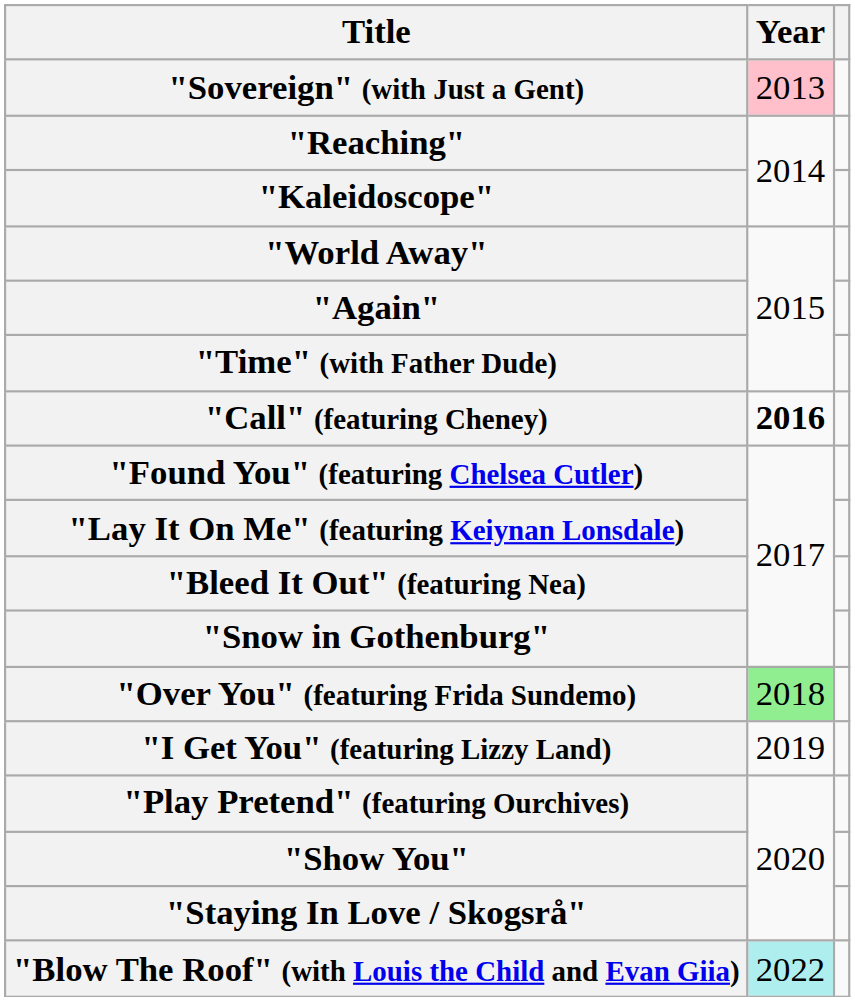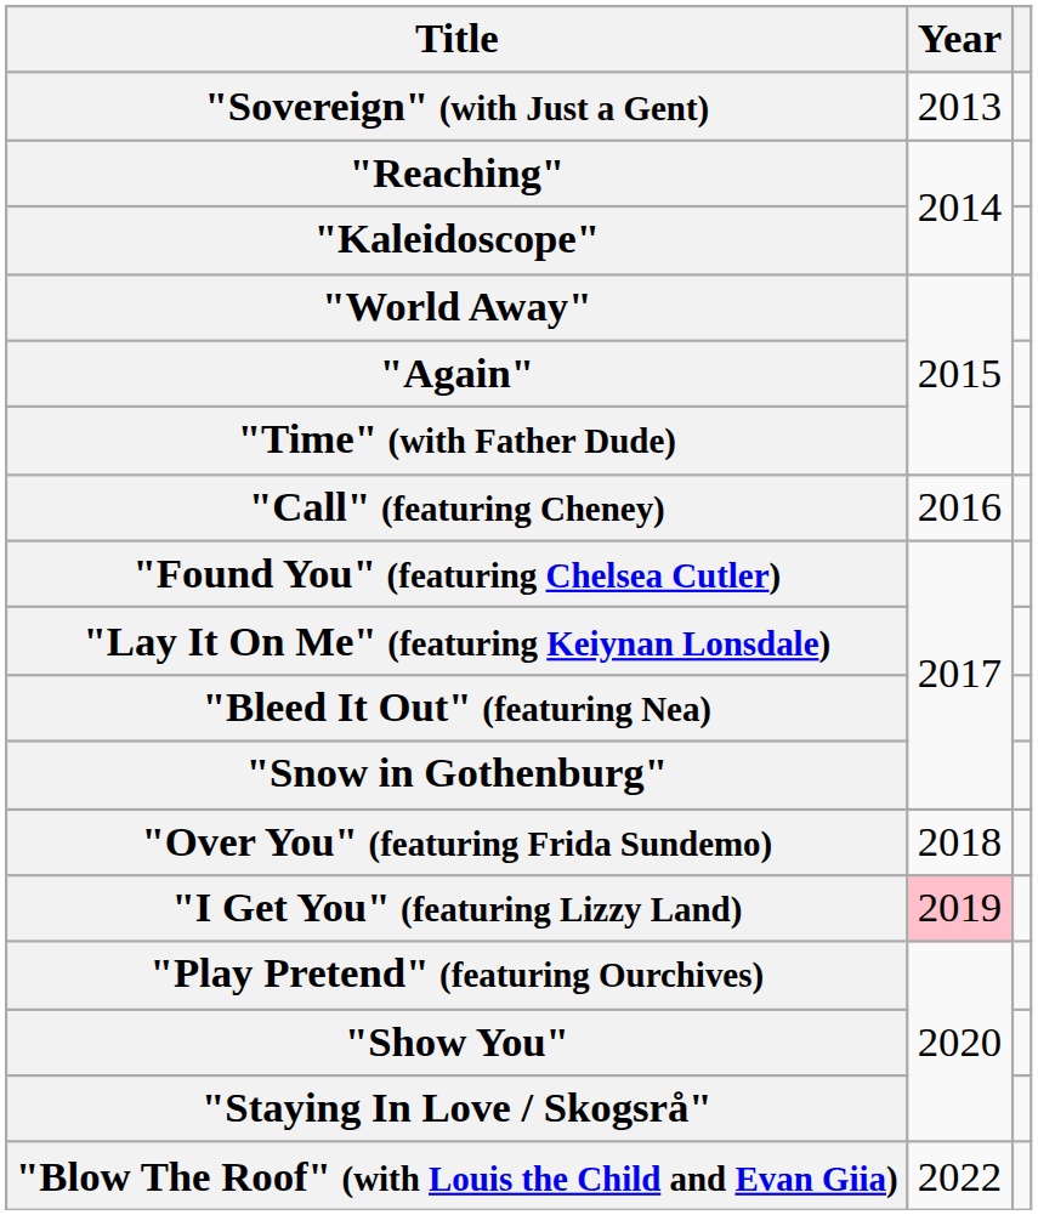"Sovereign" (with Just a Gent) | Year: pink background -> no background
"Call" (featuring Cheney) | Year: bold -> normal
"Over You" (featuring Frida Sundemo) | Year: lightgreen background -> no background
"I Get You" (featuring Lizzy Land) | Year: no background -> pink background
"Blow The Roof" (with Louis the Child and Evan Giia) | Year: paleturquoise background -> no background
